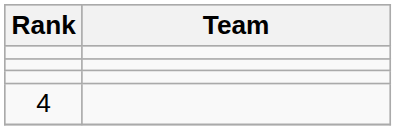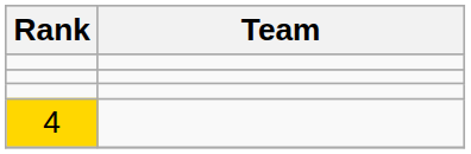row 5 | Rank: no background -> gold background
